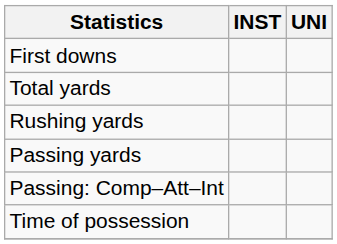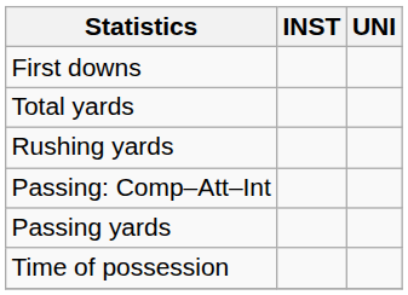rows swapped: Passing yards <-> Passing: Comp–Att–Int
